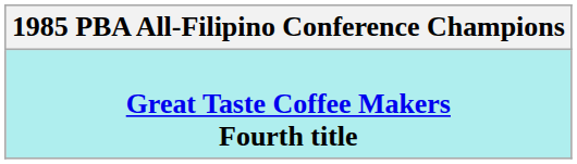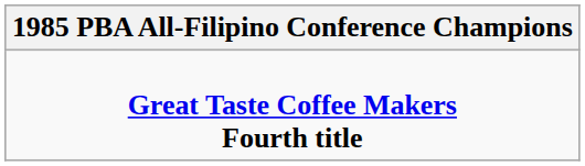row 2 | column 1: paleturquoise background -> no background
